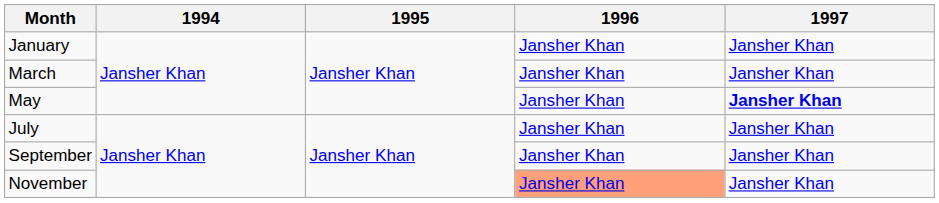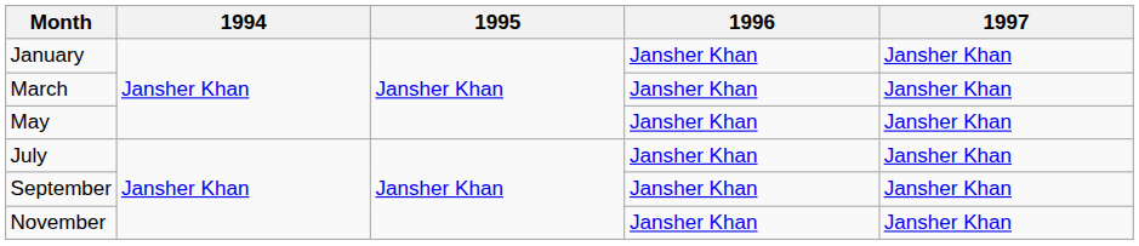May | 1997: bold -> normal
November | 1996: lightsalmon background -> no background
